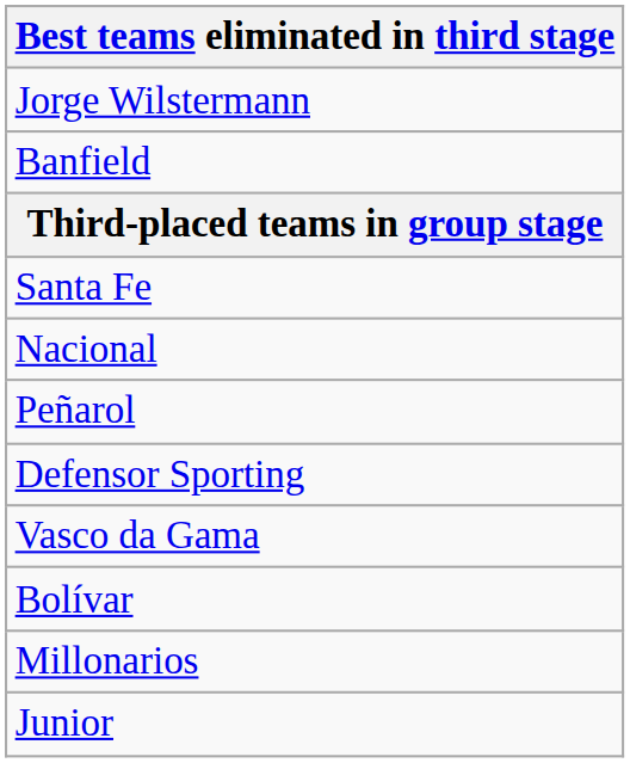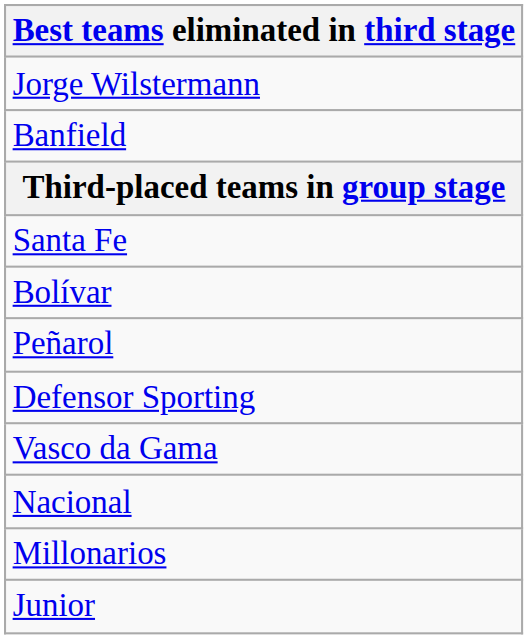row 6 | column 1: Nacional -> Bolívar
row 10 | column 1: Bolívar -> Nacional
